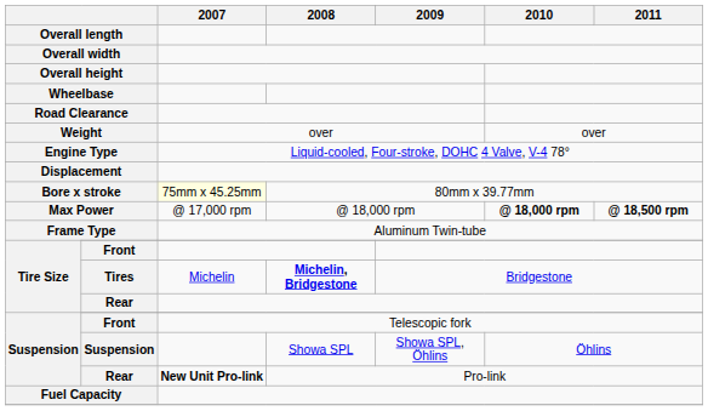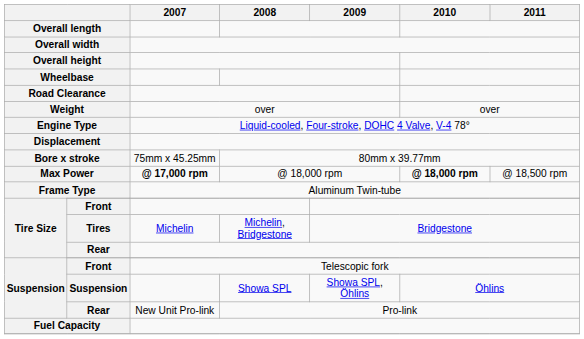Bore x stroke | 2007: lightyellow background -> no background
Max Power | 2007: normal -> bold
Max Power | 2011: bold -> normal
Tires | 2008: bold -> normal
Suspension / Rear | 2007: bold -> normal
